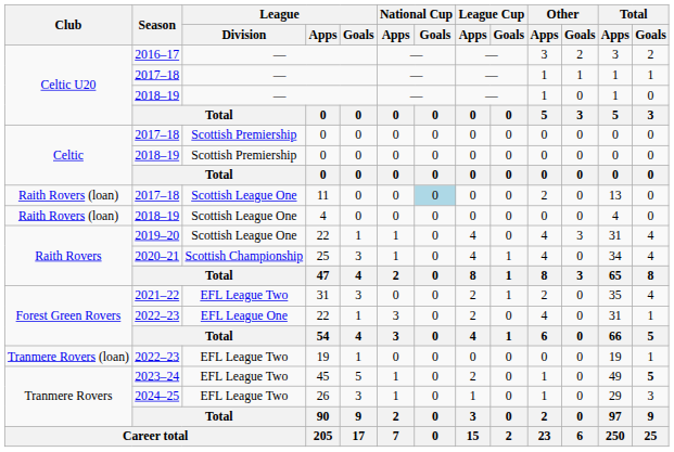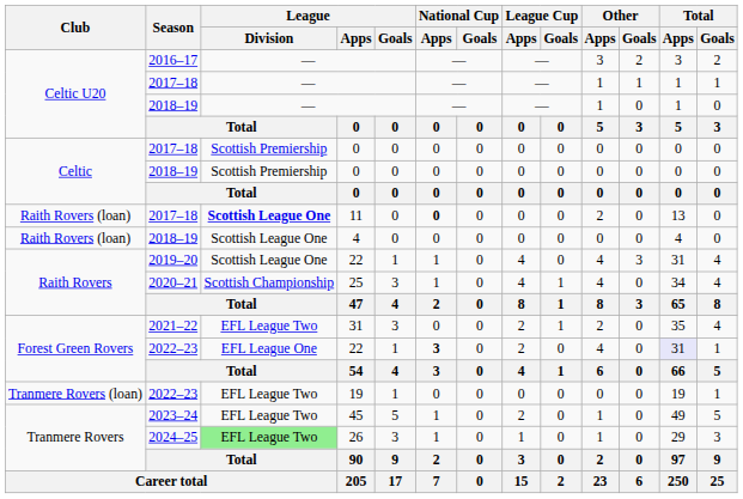11 | League / Division: normal -> bold
11 | National Cup / Apps: normal -> bold
11 | National Cup / Goals: lightblue background -> no background
2022–23 / 22 | National Cup / Apps: normal -> bold
2022–23 / 22 | Total / Apps: no background -> lavender background
45 | Total / Goals: bold -> normal
26 | League / Division: no background -> lightgreen background
